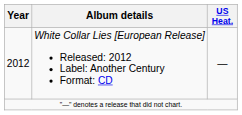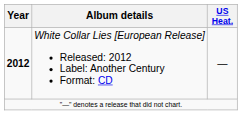2012 | Year: normal -> bold
